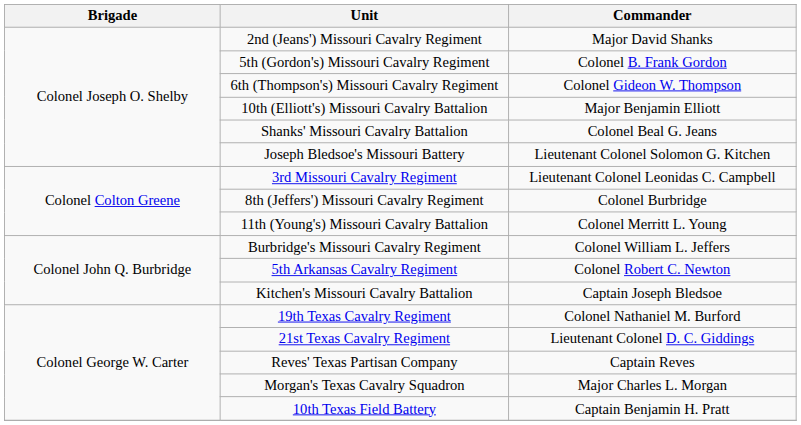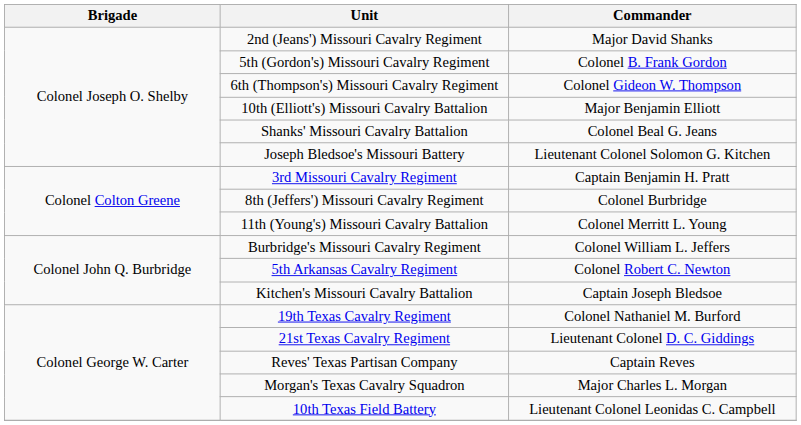3rd Missouri Cavalry Regiment | Commander: Lieutenant Colonel Leonidas C. Campbell -> Captain Benjamin H. Pratt
10th Texas Field Battery | Commander: Captain Benjamin H. Pratt -> Lieutenant Colonel Leonidas C. Campbell
